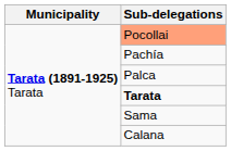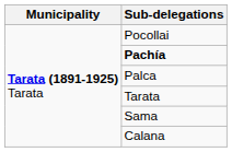Pocollai | Sub-delegations: lightsalmon background -> no background
Pachía | Sub-delegations: normal -> bold
Tarata | Sub-delegations: bold -> normal
